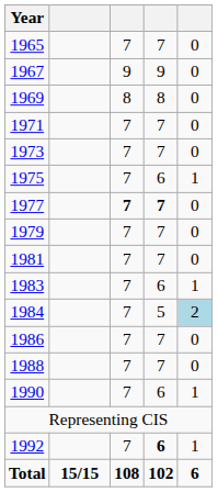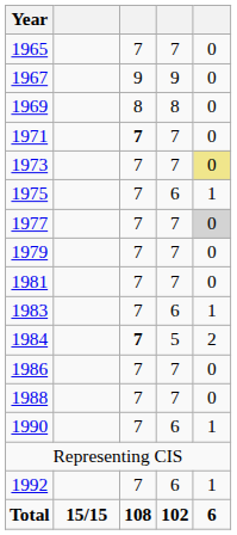1971 | column 3: normal -> bold
1973 | column 5: no background -> khaki background
1977 | column 3: bold -> normal
1977 | column 4: bold -> normal
1977 | column 5: no background -> lightgrey background
1984 | column 3: normal -> bold
1984 | column 5: lightblue background -> no background
1992 | column 4: bold -> normal
